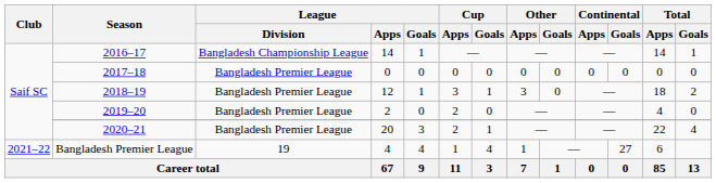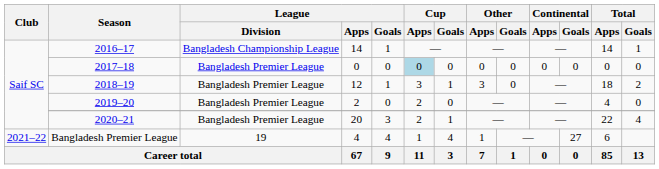2017–18 | Cup / Apps: no background -> lightblue background
